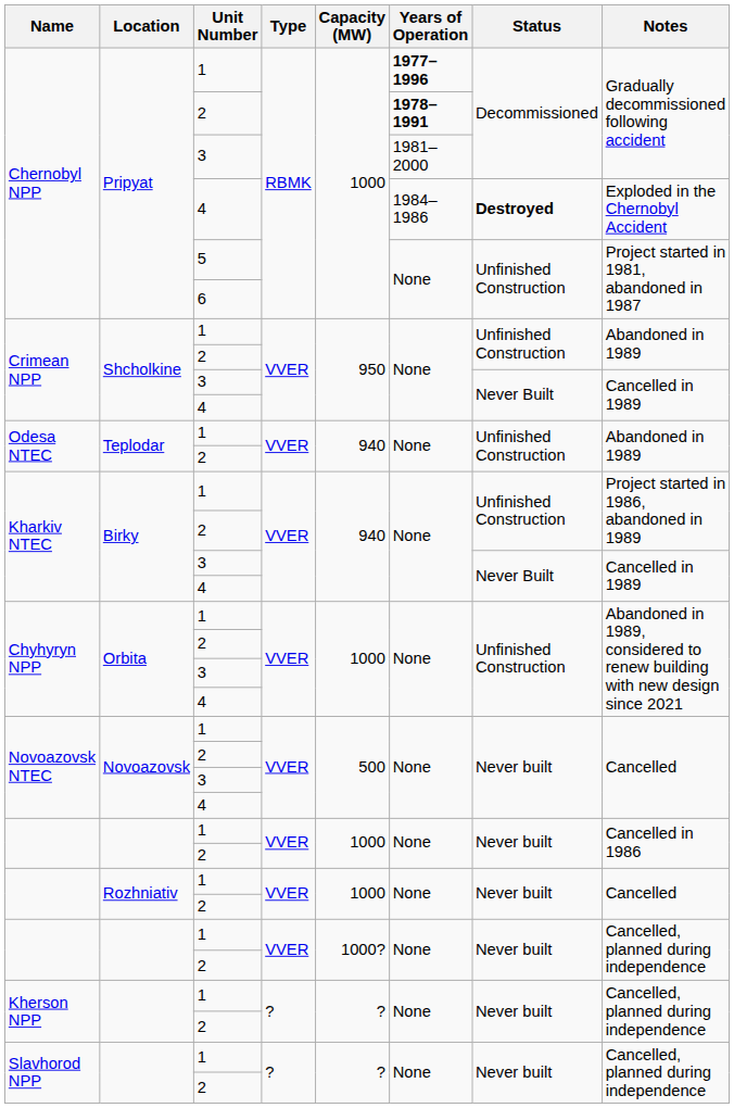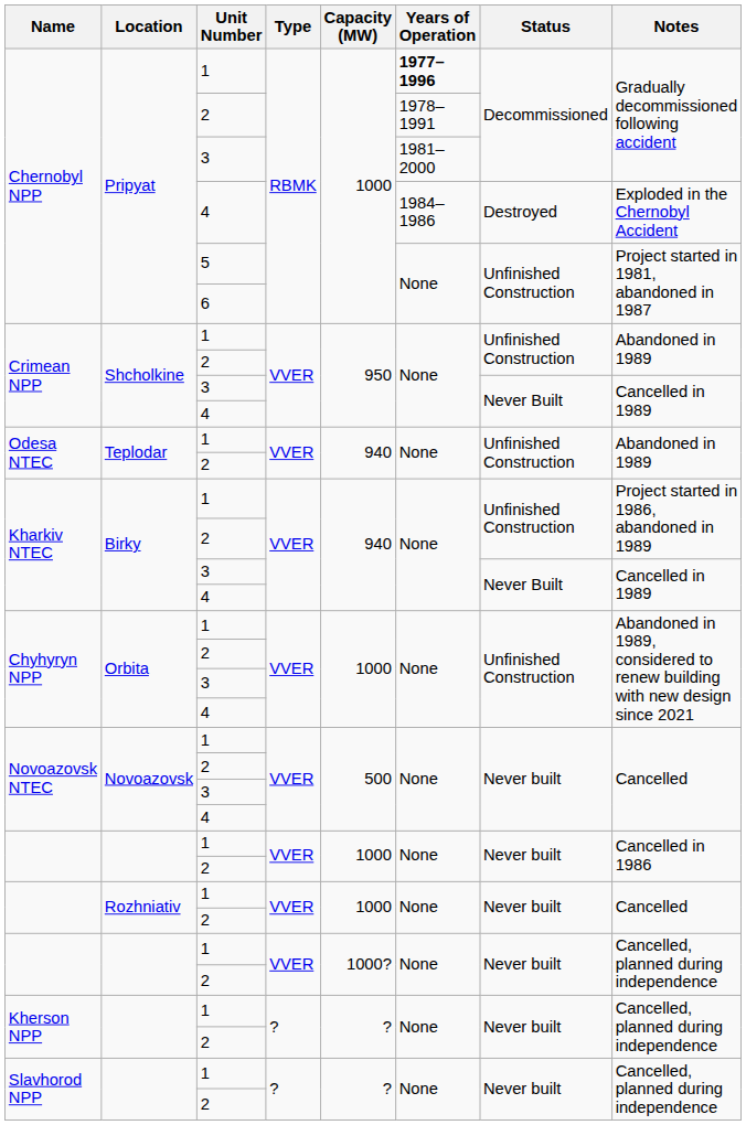Chernobyl NPP / 2 | Years of Operation: bold -> normal
Chernobyl NPP / 4 | Status: bold -> normal
